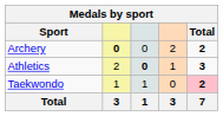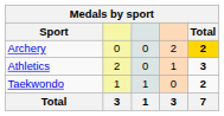Archery | column 2: bold -> normal
Archery | Total: no background -> gold background
Athletics | column 3: bold -> normal
Taekwondo | Total: pink background -> no background
